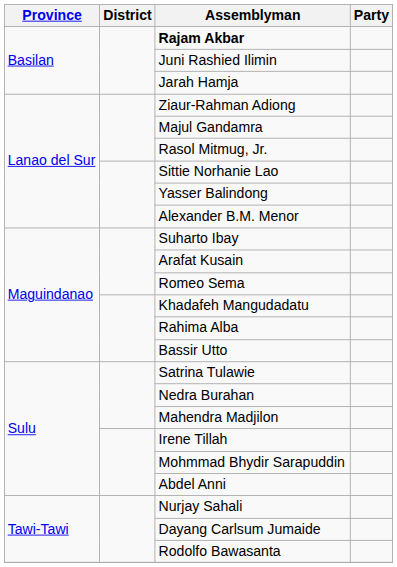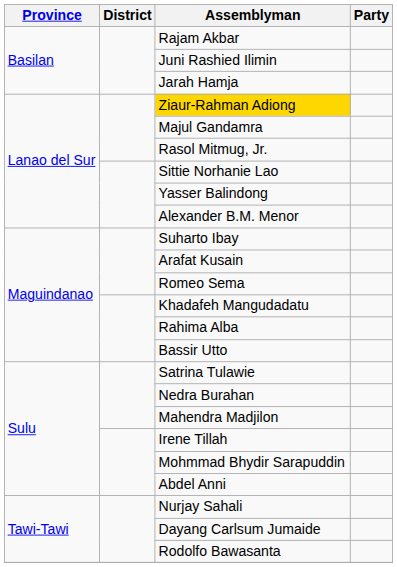Rajam Akbar | Assemblyman: bold -> normal
Ziaur-Rahman Adiong | Assemblyman: no background -> gold background
